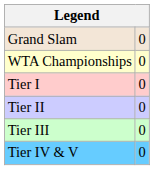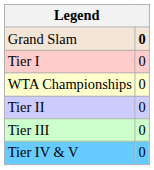Grand Slam | column 2: normal -> bold
rows swapped: WTA Championships <-> Tier I
